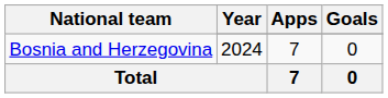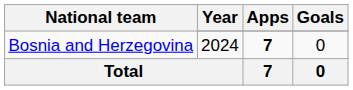2024 | Apps: normal -> bold
